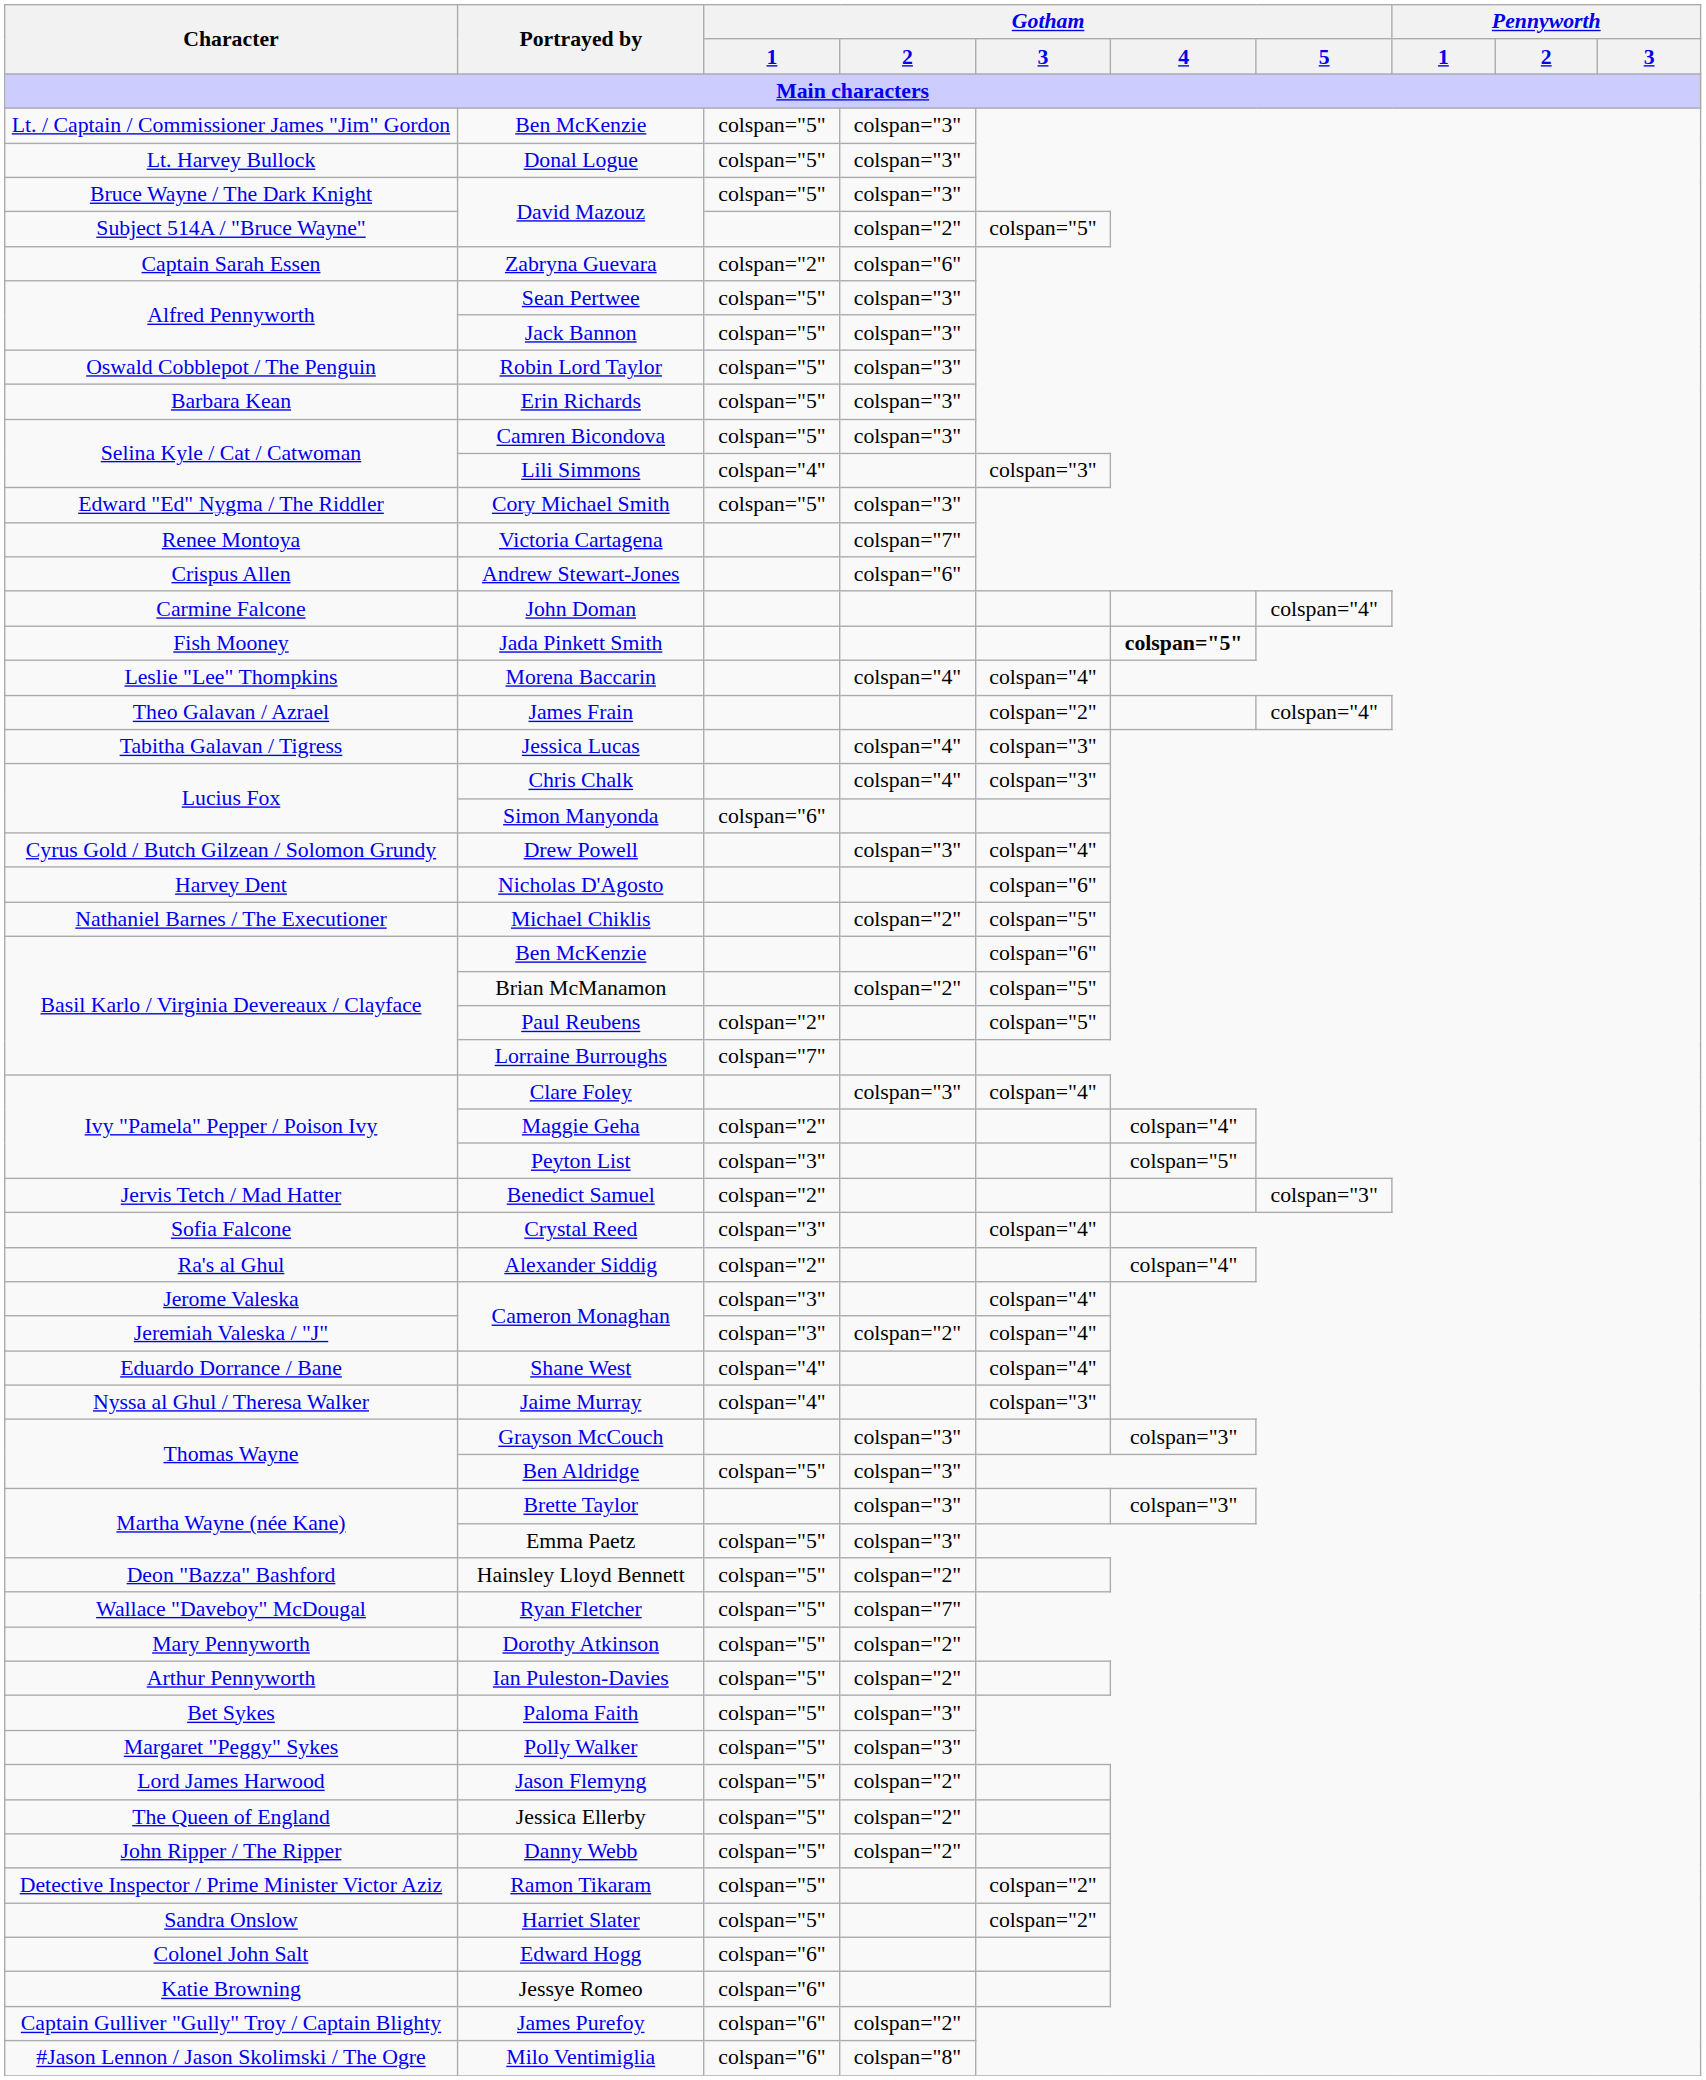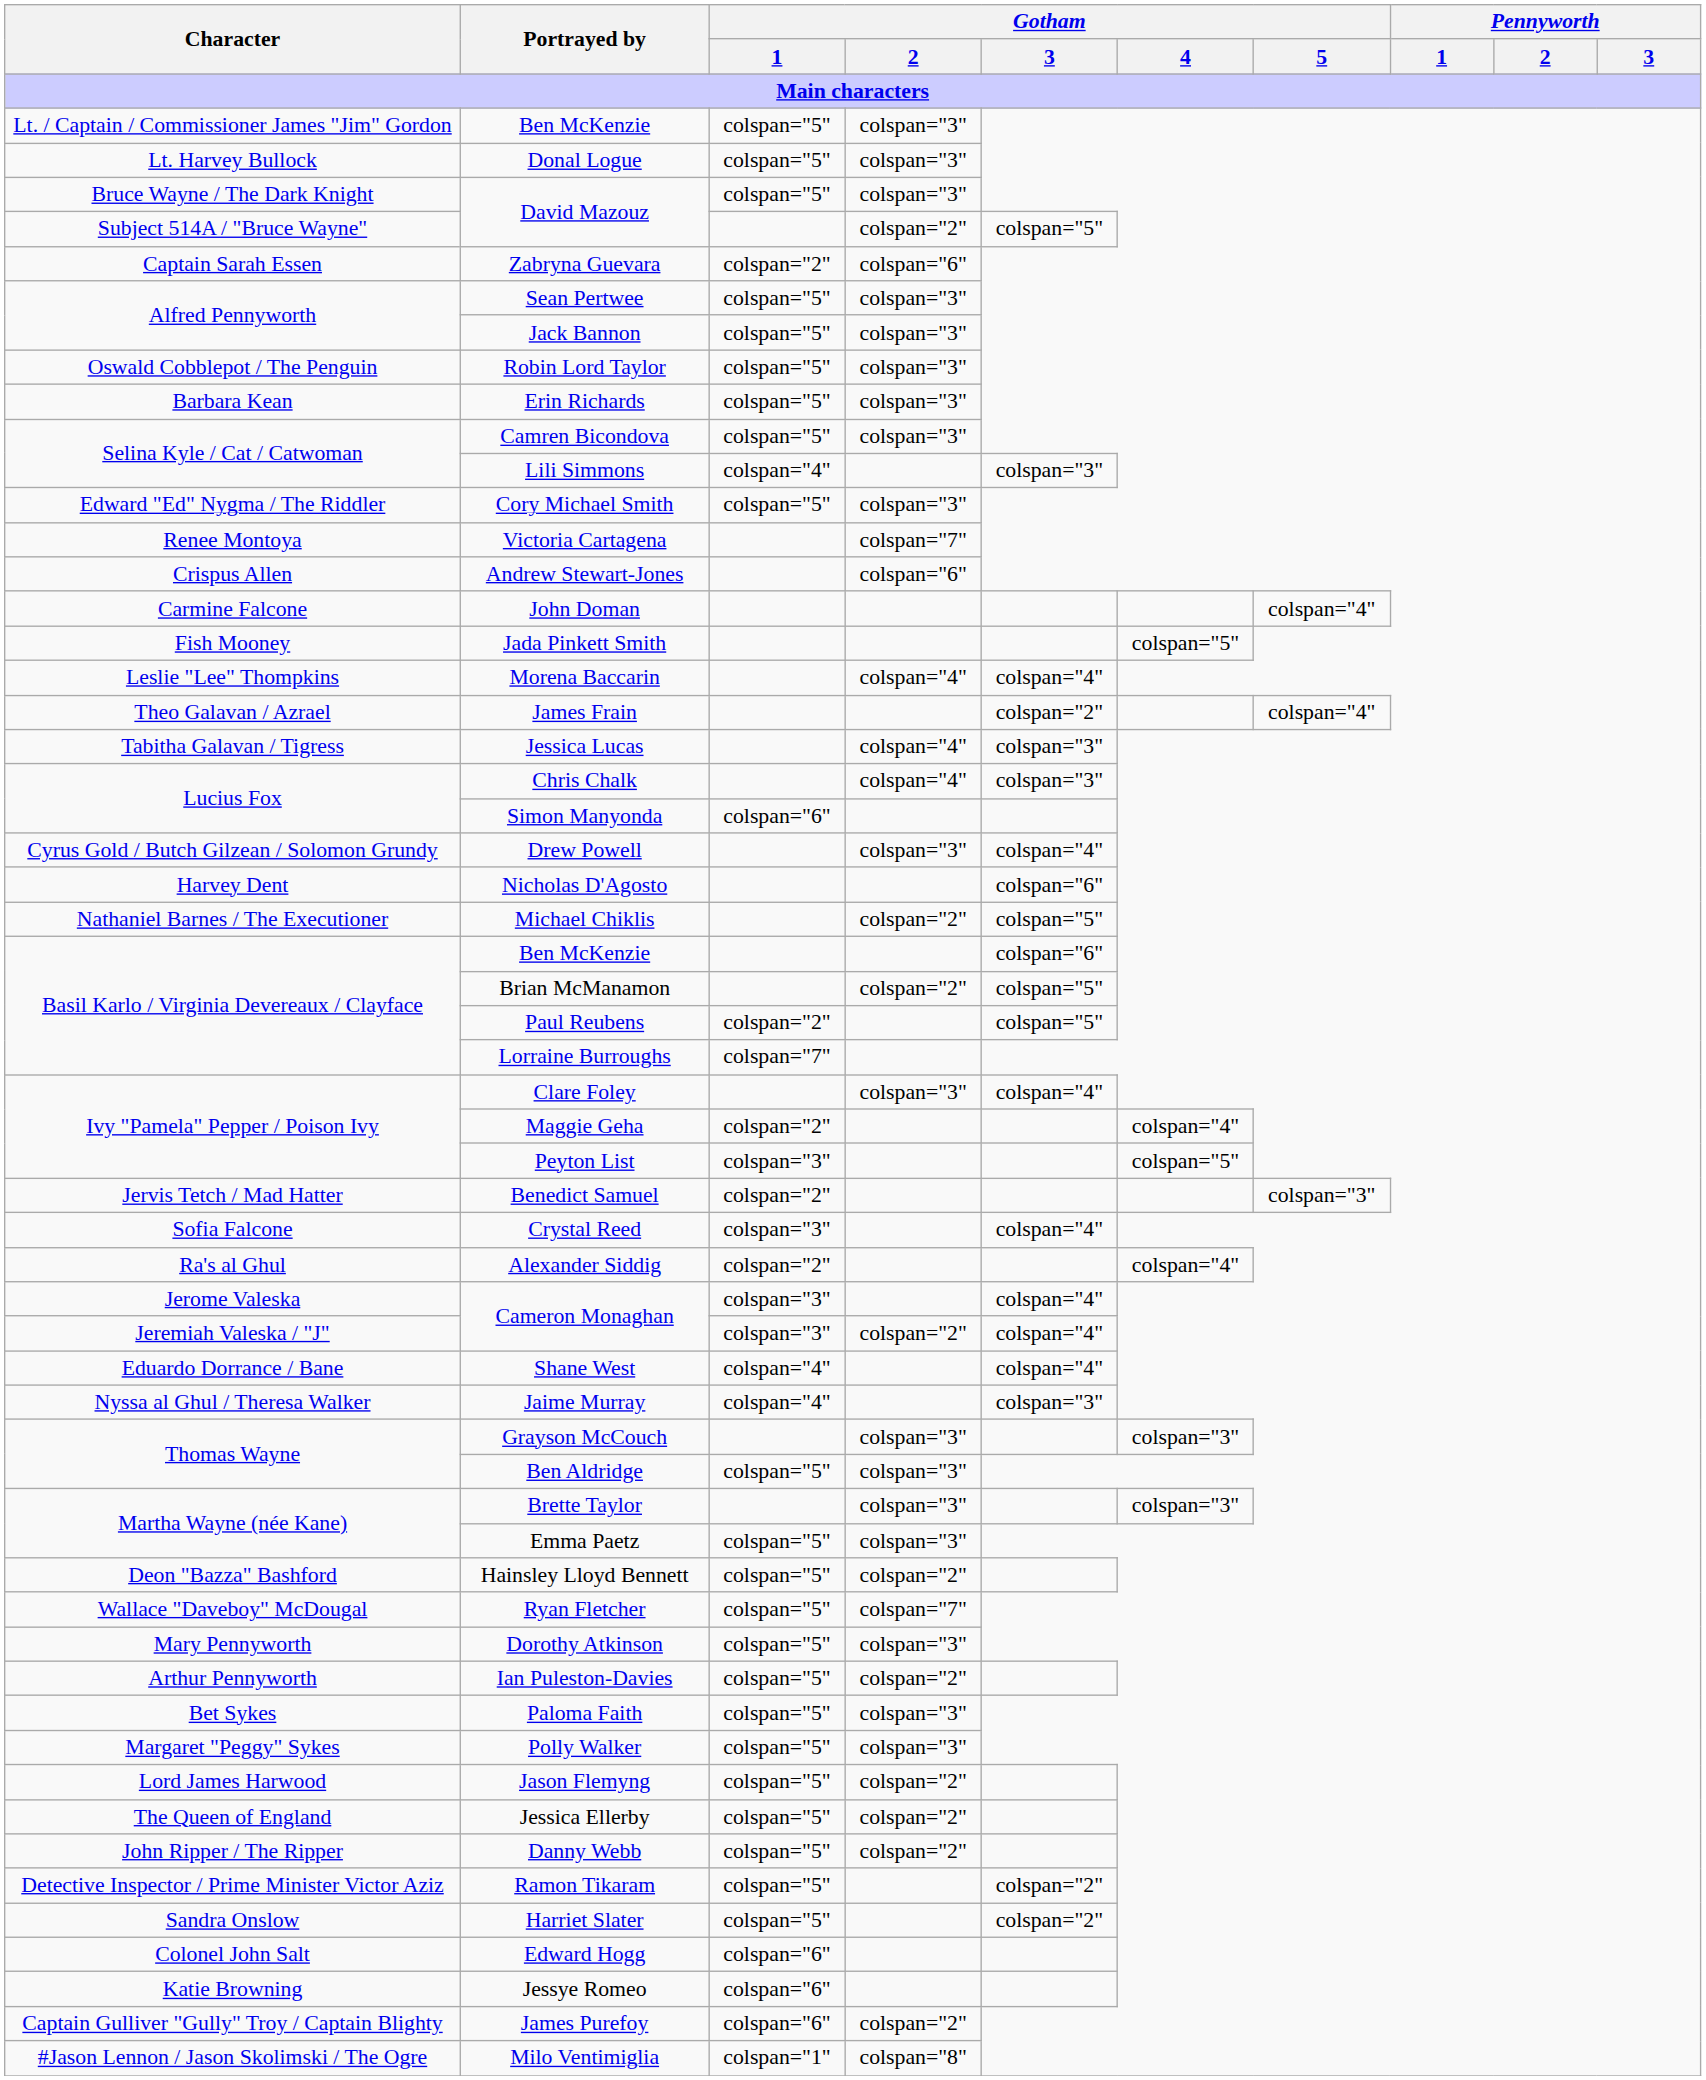Jada Pinkett Smith | Gotham / 4: bold -> normal
Dorothy Atkinson | Gotham / 2: colspan="2" -> colspan="3"
Milo Ventimiglia | Gotham / 1: colspan="6" -> colspan="1"
